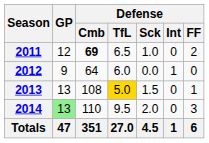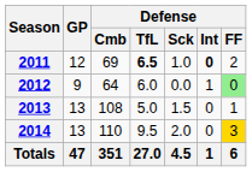2011 | Defense / Cmb: bold -> normal
2011 | Defense / TfL: normal -> bold
2011 | Defense / Int: normal -> bold
2012 | Defense / FF: no background -> lightgreen background
2013 | Defense / TfL: gold background -> no background
2014 | GP: lightgreen background -> no background
2014 | Defense / FF: no background -> gold background
